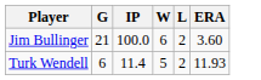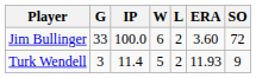+ column: SO | 72 | 9
Jim Bullinger | G: 21 -> 33
Turk Wendell | G: 6 -> 3
